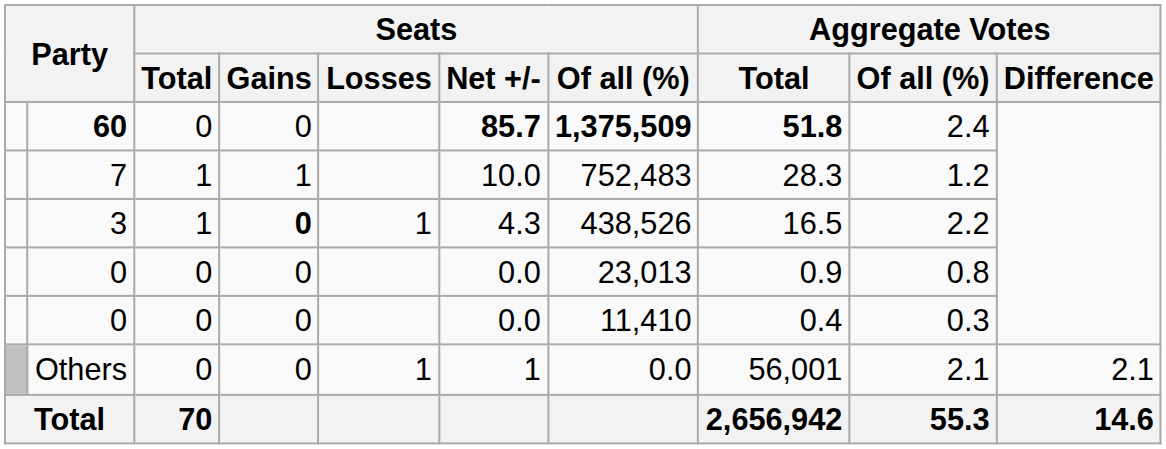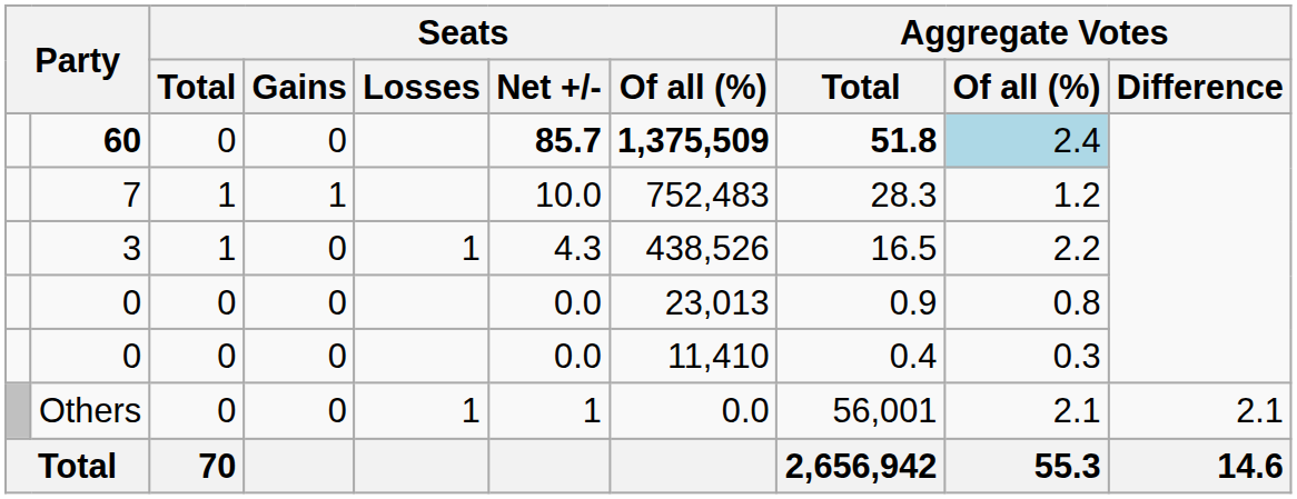60 | Aggregate Votes / Of all (%): no background -> lightblue background
3 | Seats / Gains: bold -> normal
